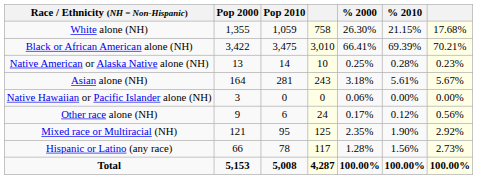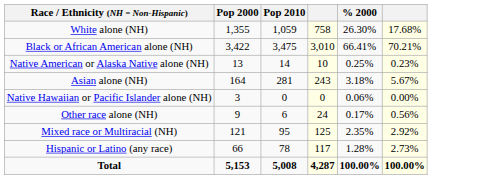- column: % 2010 | 21.15% | 69.39% | 0.28% | 5.61% | 0.00% | 0.12% | 1.90% | 1.56% | 100.00%
